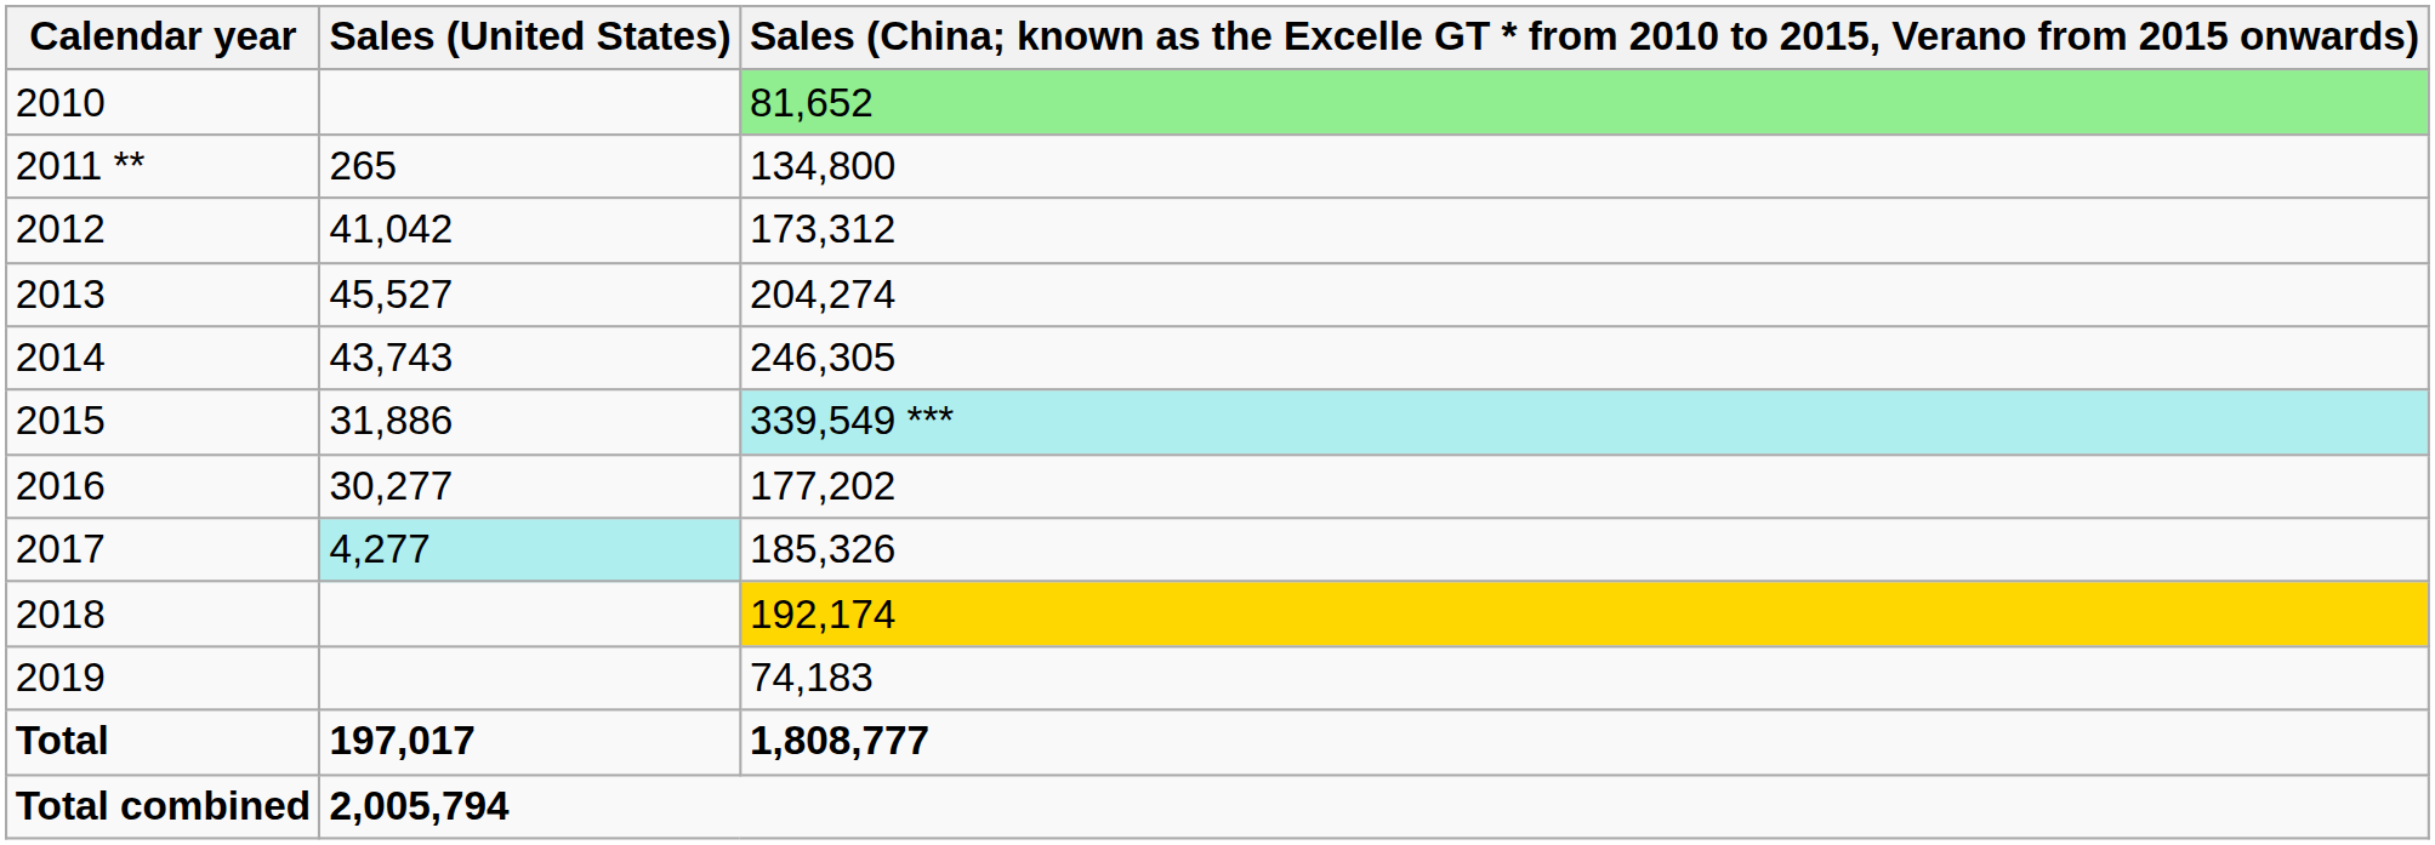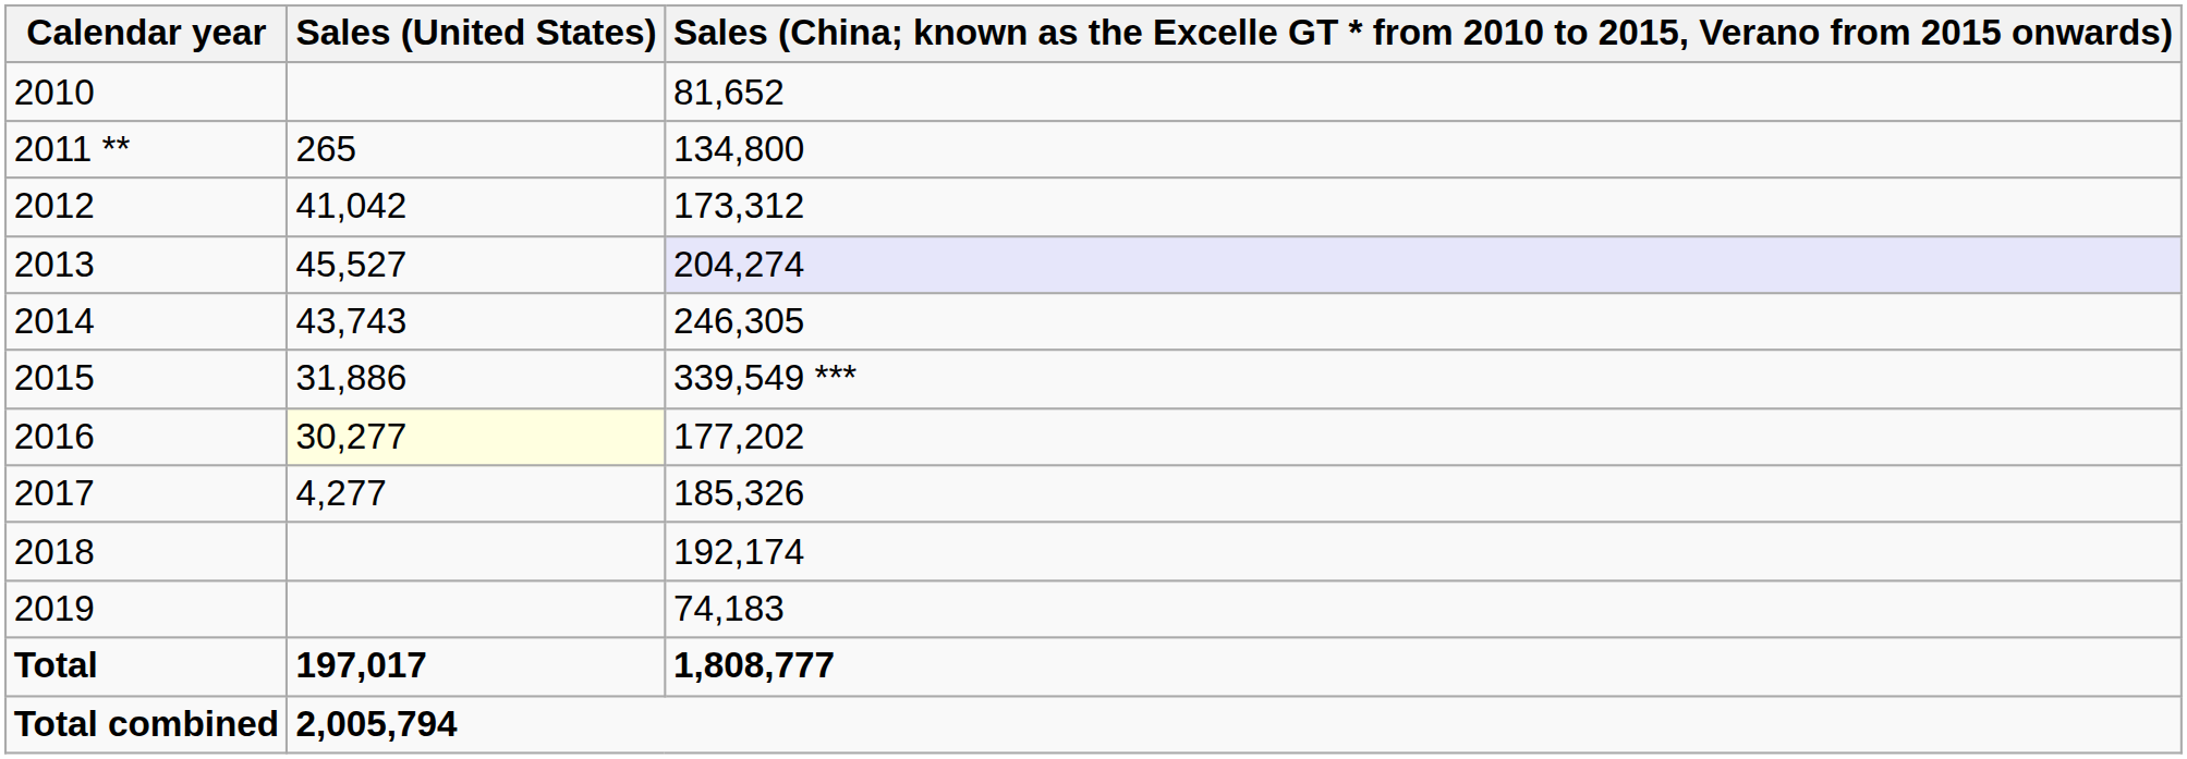2010 | column 3: lightgreen background -> no background
2013 | column 3: no background -> lavender background
2015 | column 3: paleturquoise background -> no background
2016 | Sales (United States): no background -> lightyellow background
2017 | Sales (United States): paleturquoise background -> no background
2018 | column 3: gold background -> no background
